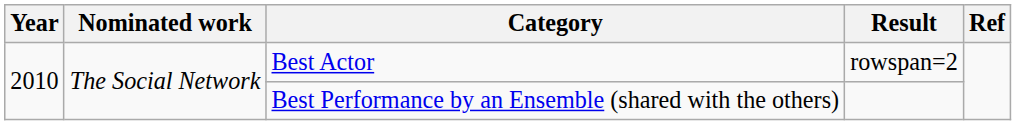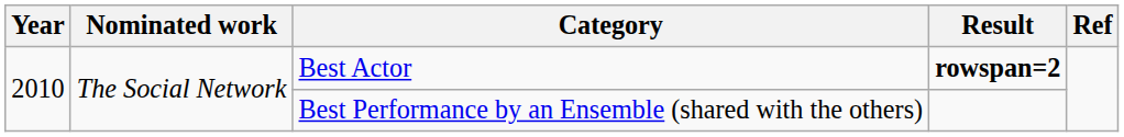Best Actor | Result: normal -> bold
